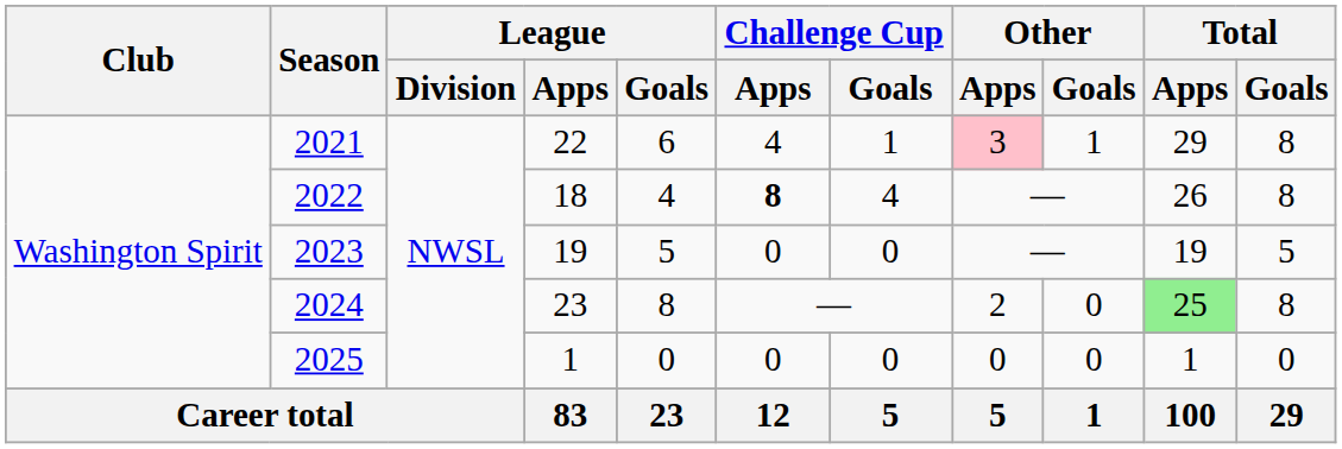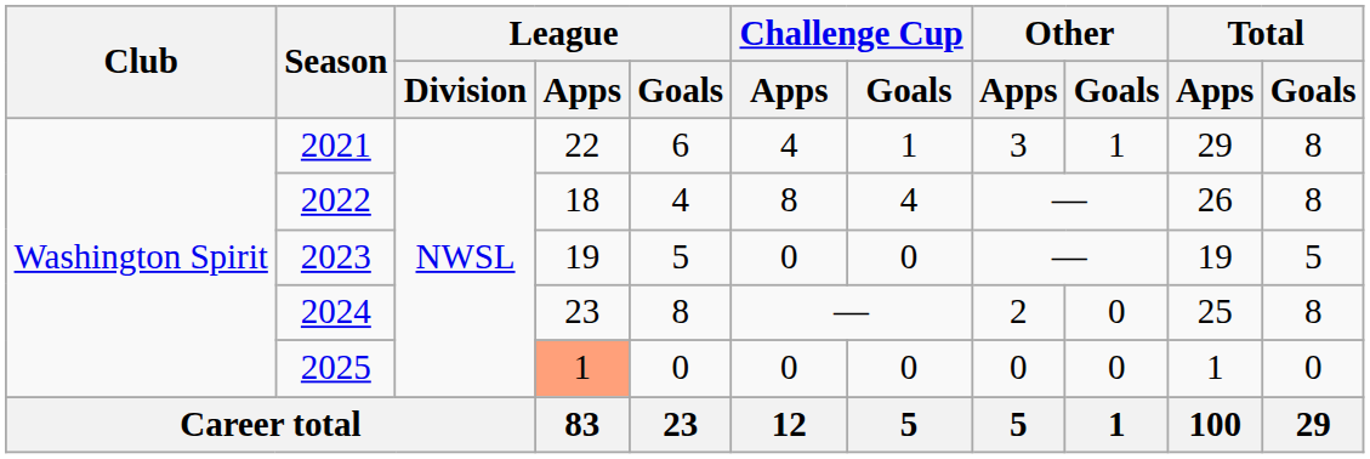2021 | Other / Apps: pink background -> no background
2022 | Challenge Cup / Apps: bold -> normal
2024 | Total / Apps: lightgreen background -> no background
2025 | League / Apps: no background -> lightsalmon background
